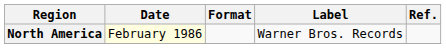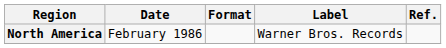North America | Date: lightyellow background -> no background
